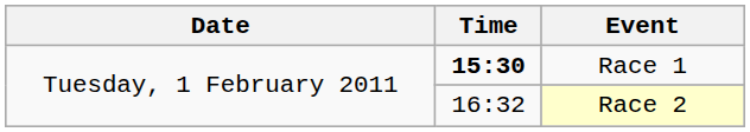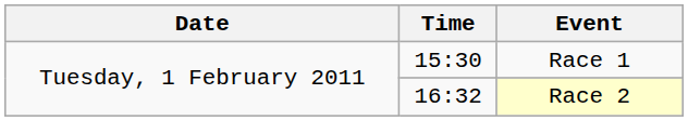Race 1 | Time: bold -> normal
